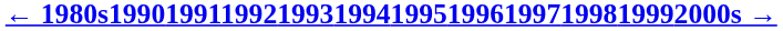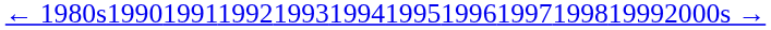row 1 | column 1: bold -> normal
